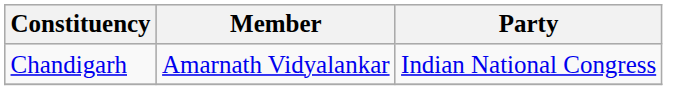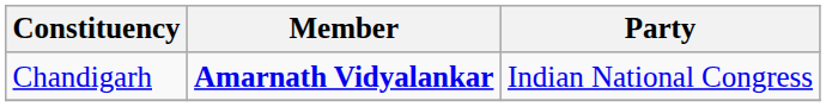Chandigarh | Member: normal -> bold
